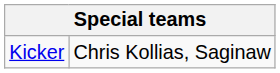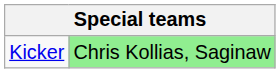Kicker | column 2: no background -> lightgreen background
